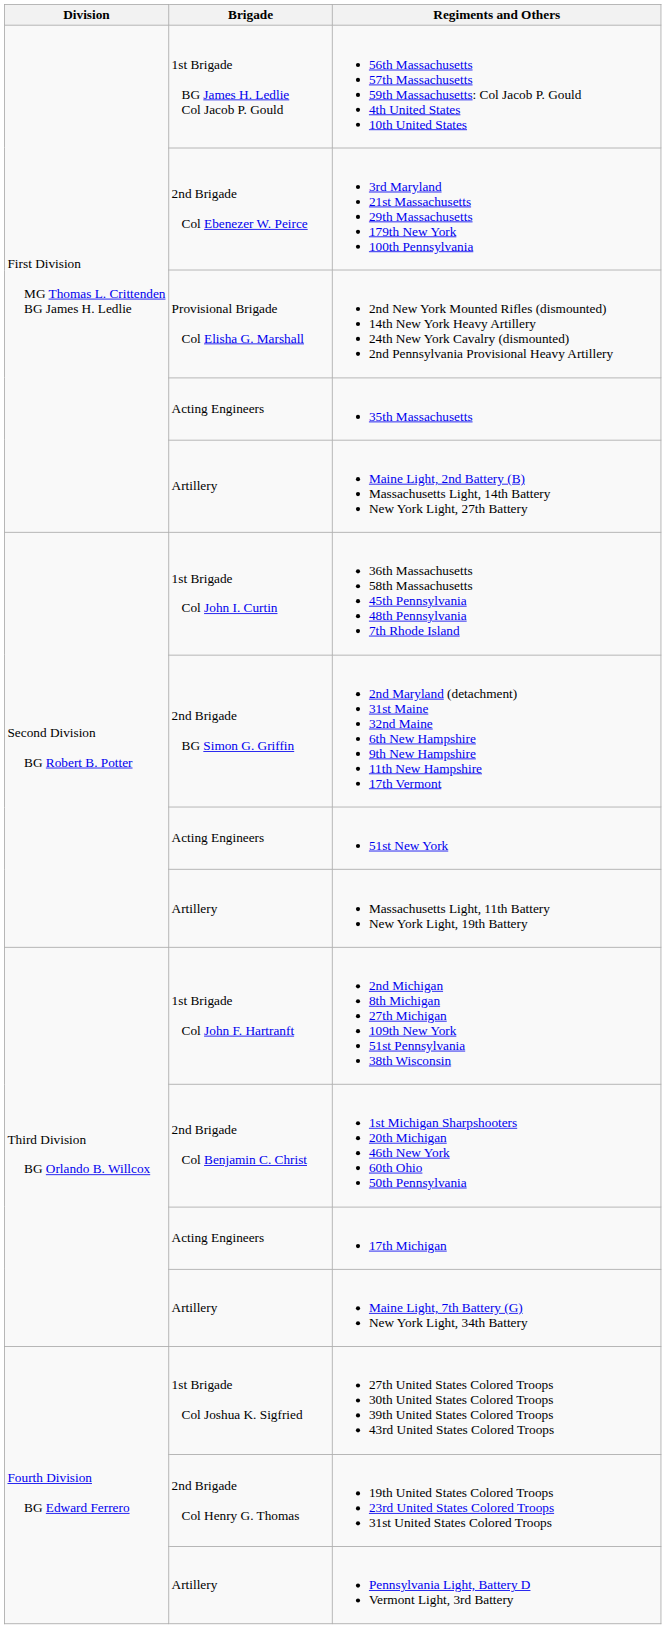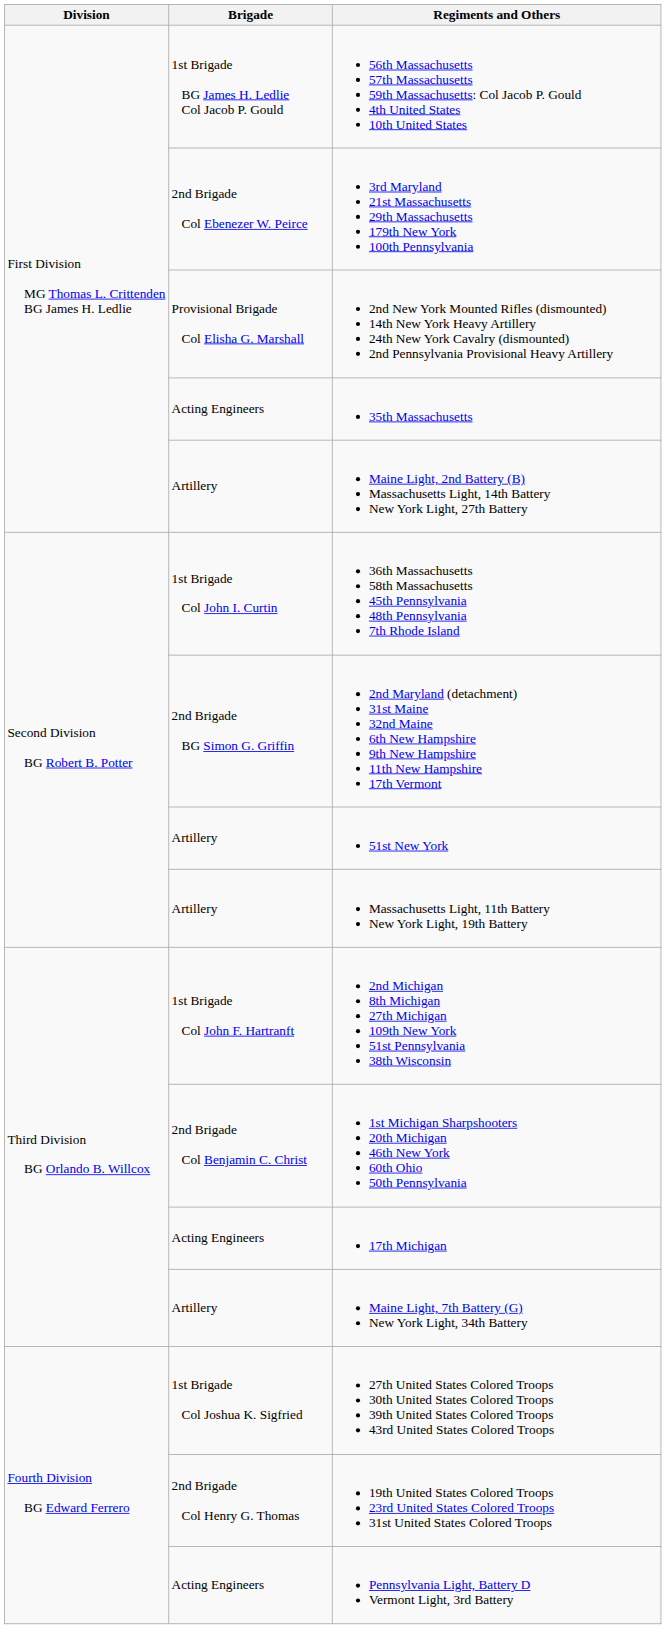51st New York | Brigade: Acting Engineers -> Artillery
Pennsylvania Light, Battery D Vermont Light, 3rd Battery | Brigade: Artillery -> Acting Engineers
